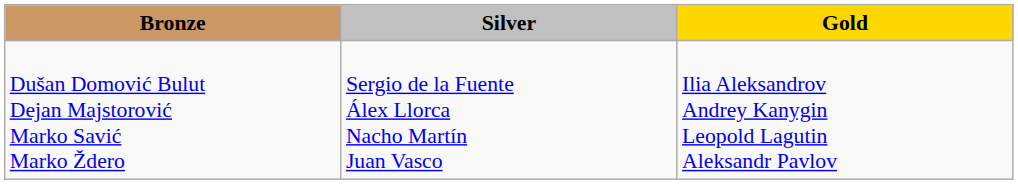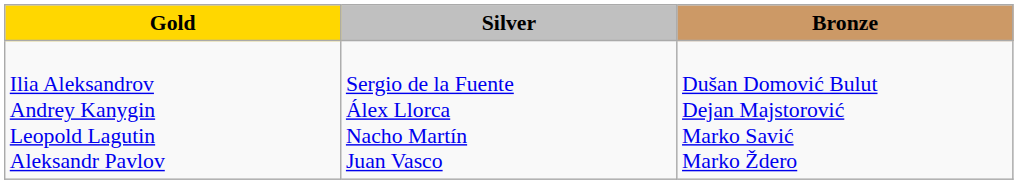columns swapped: Gold <-> Bronze
